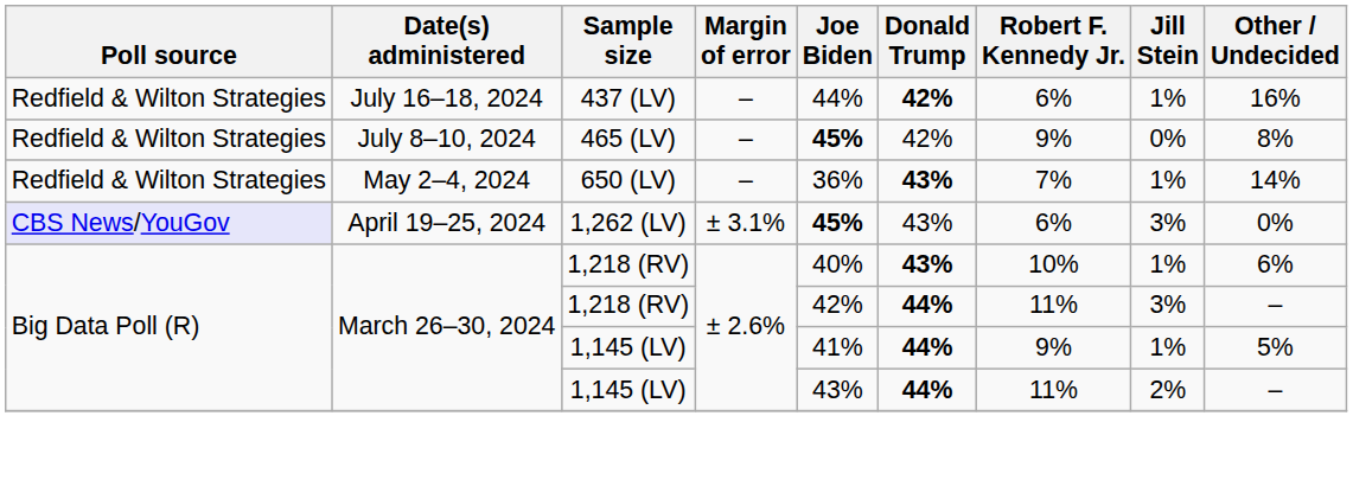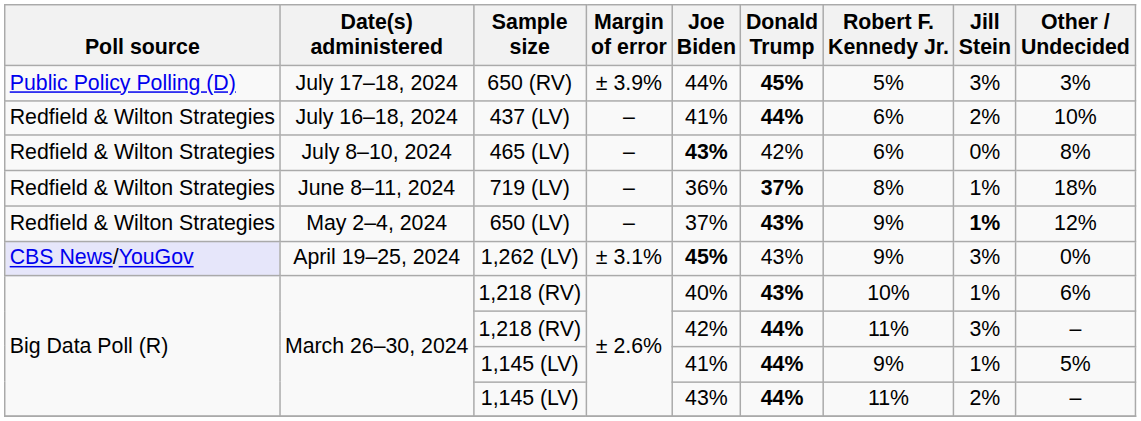+ row: Public Policy Polling (D) | July 17–18, 2024 | 650 (RV) | ± 3.9% | 44% | 45% | 5% | 3% | 3%
437 (LV) | Joe Biden: 44% -> 41%
437 (LV) | Donald Trump: 42% -> 44%
437 (LV) | Jill Stein: 1% -> 2%
437 (LV) | Other / Undecided: 16% -> 10%
465 (LV) | Joe Biden: 45% -> 43%
465 (LV) | Robert F. Kennedy Jr.: 9% -> 6%
+ row: Redfield & Wilton Strategies | June 8–11, 2024 | 719 (LV) | – | 36% | 37% | 8% | 1% | 18%
650 (LV) | Joe Biden: 36% -> 37%
650 (LV) | Robert F. Kennedy Jr.: 7% -> 9%
650 (LV) | Jill Stein: normal -> bold
650 (LV) | Other / Undecided: 14% -> 12%
1,262 (LV) | Robert F. Kennedy Jr.: 6% -> 9%
